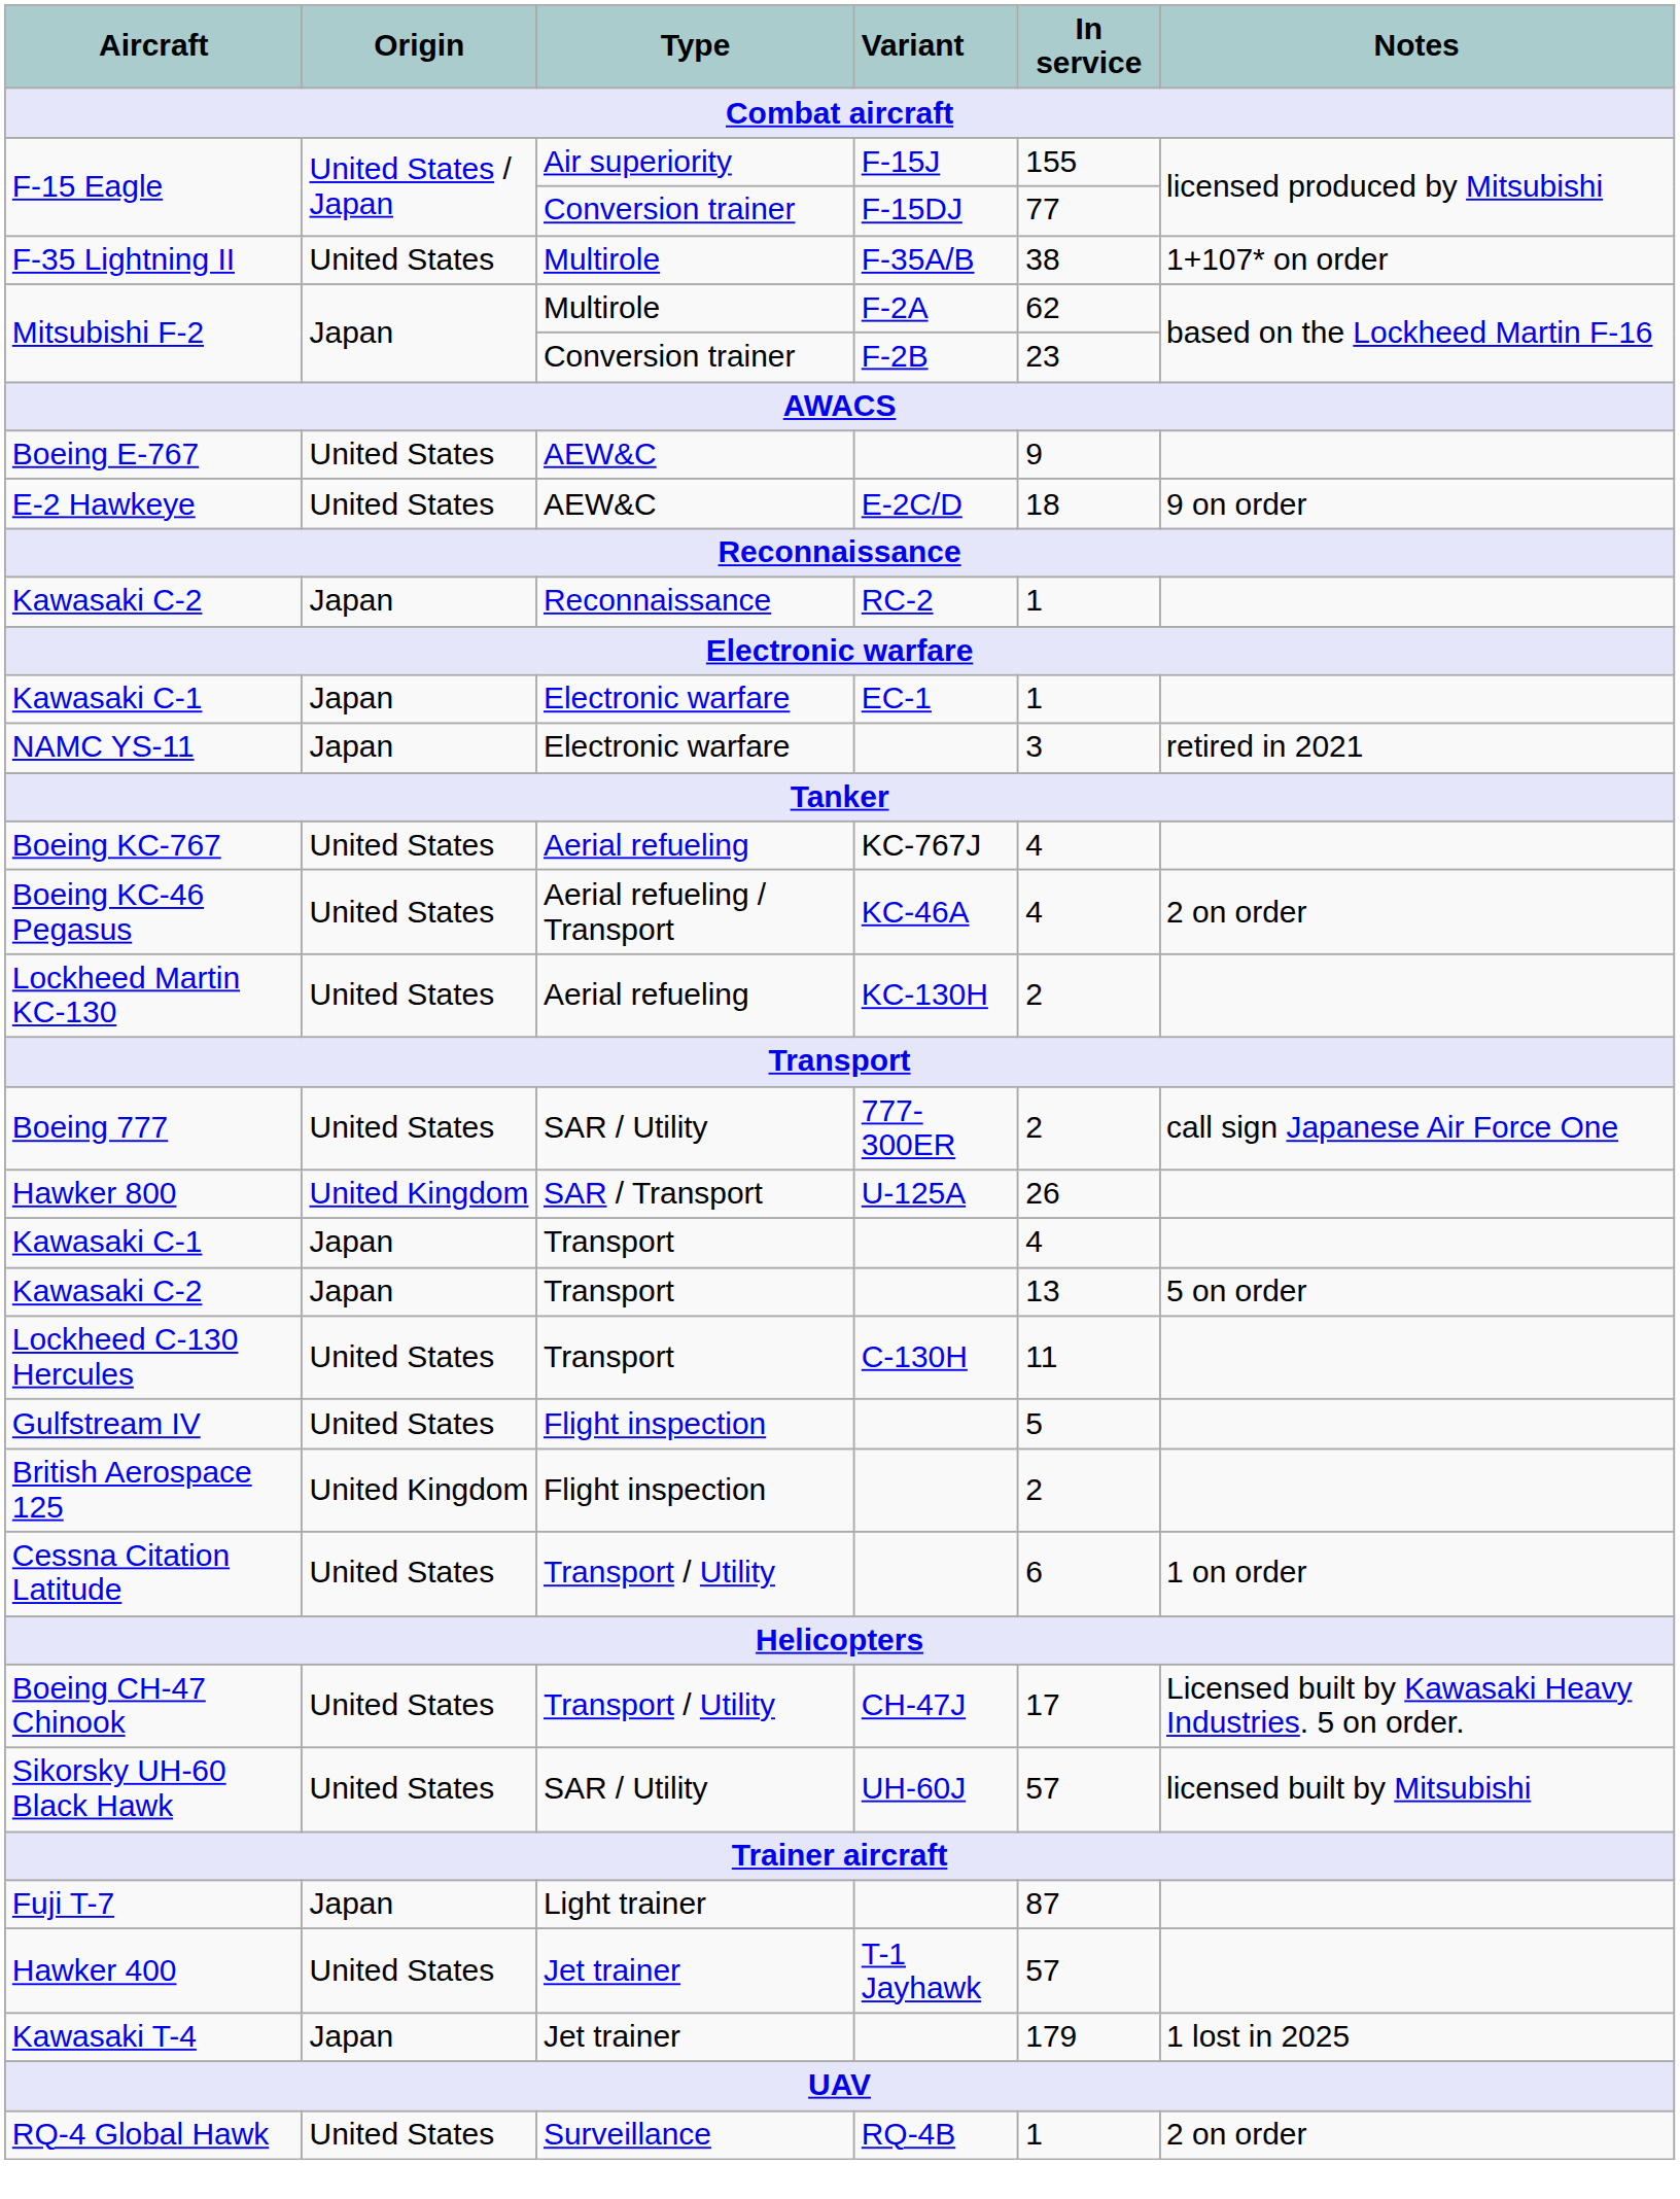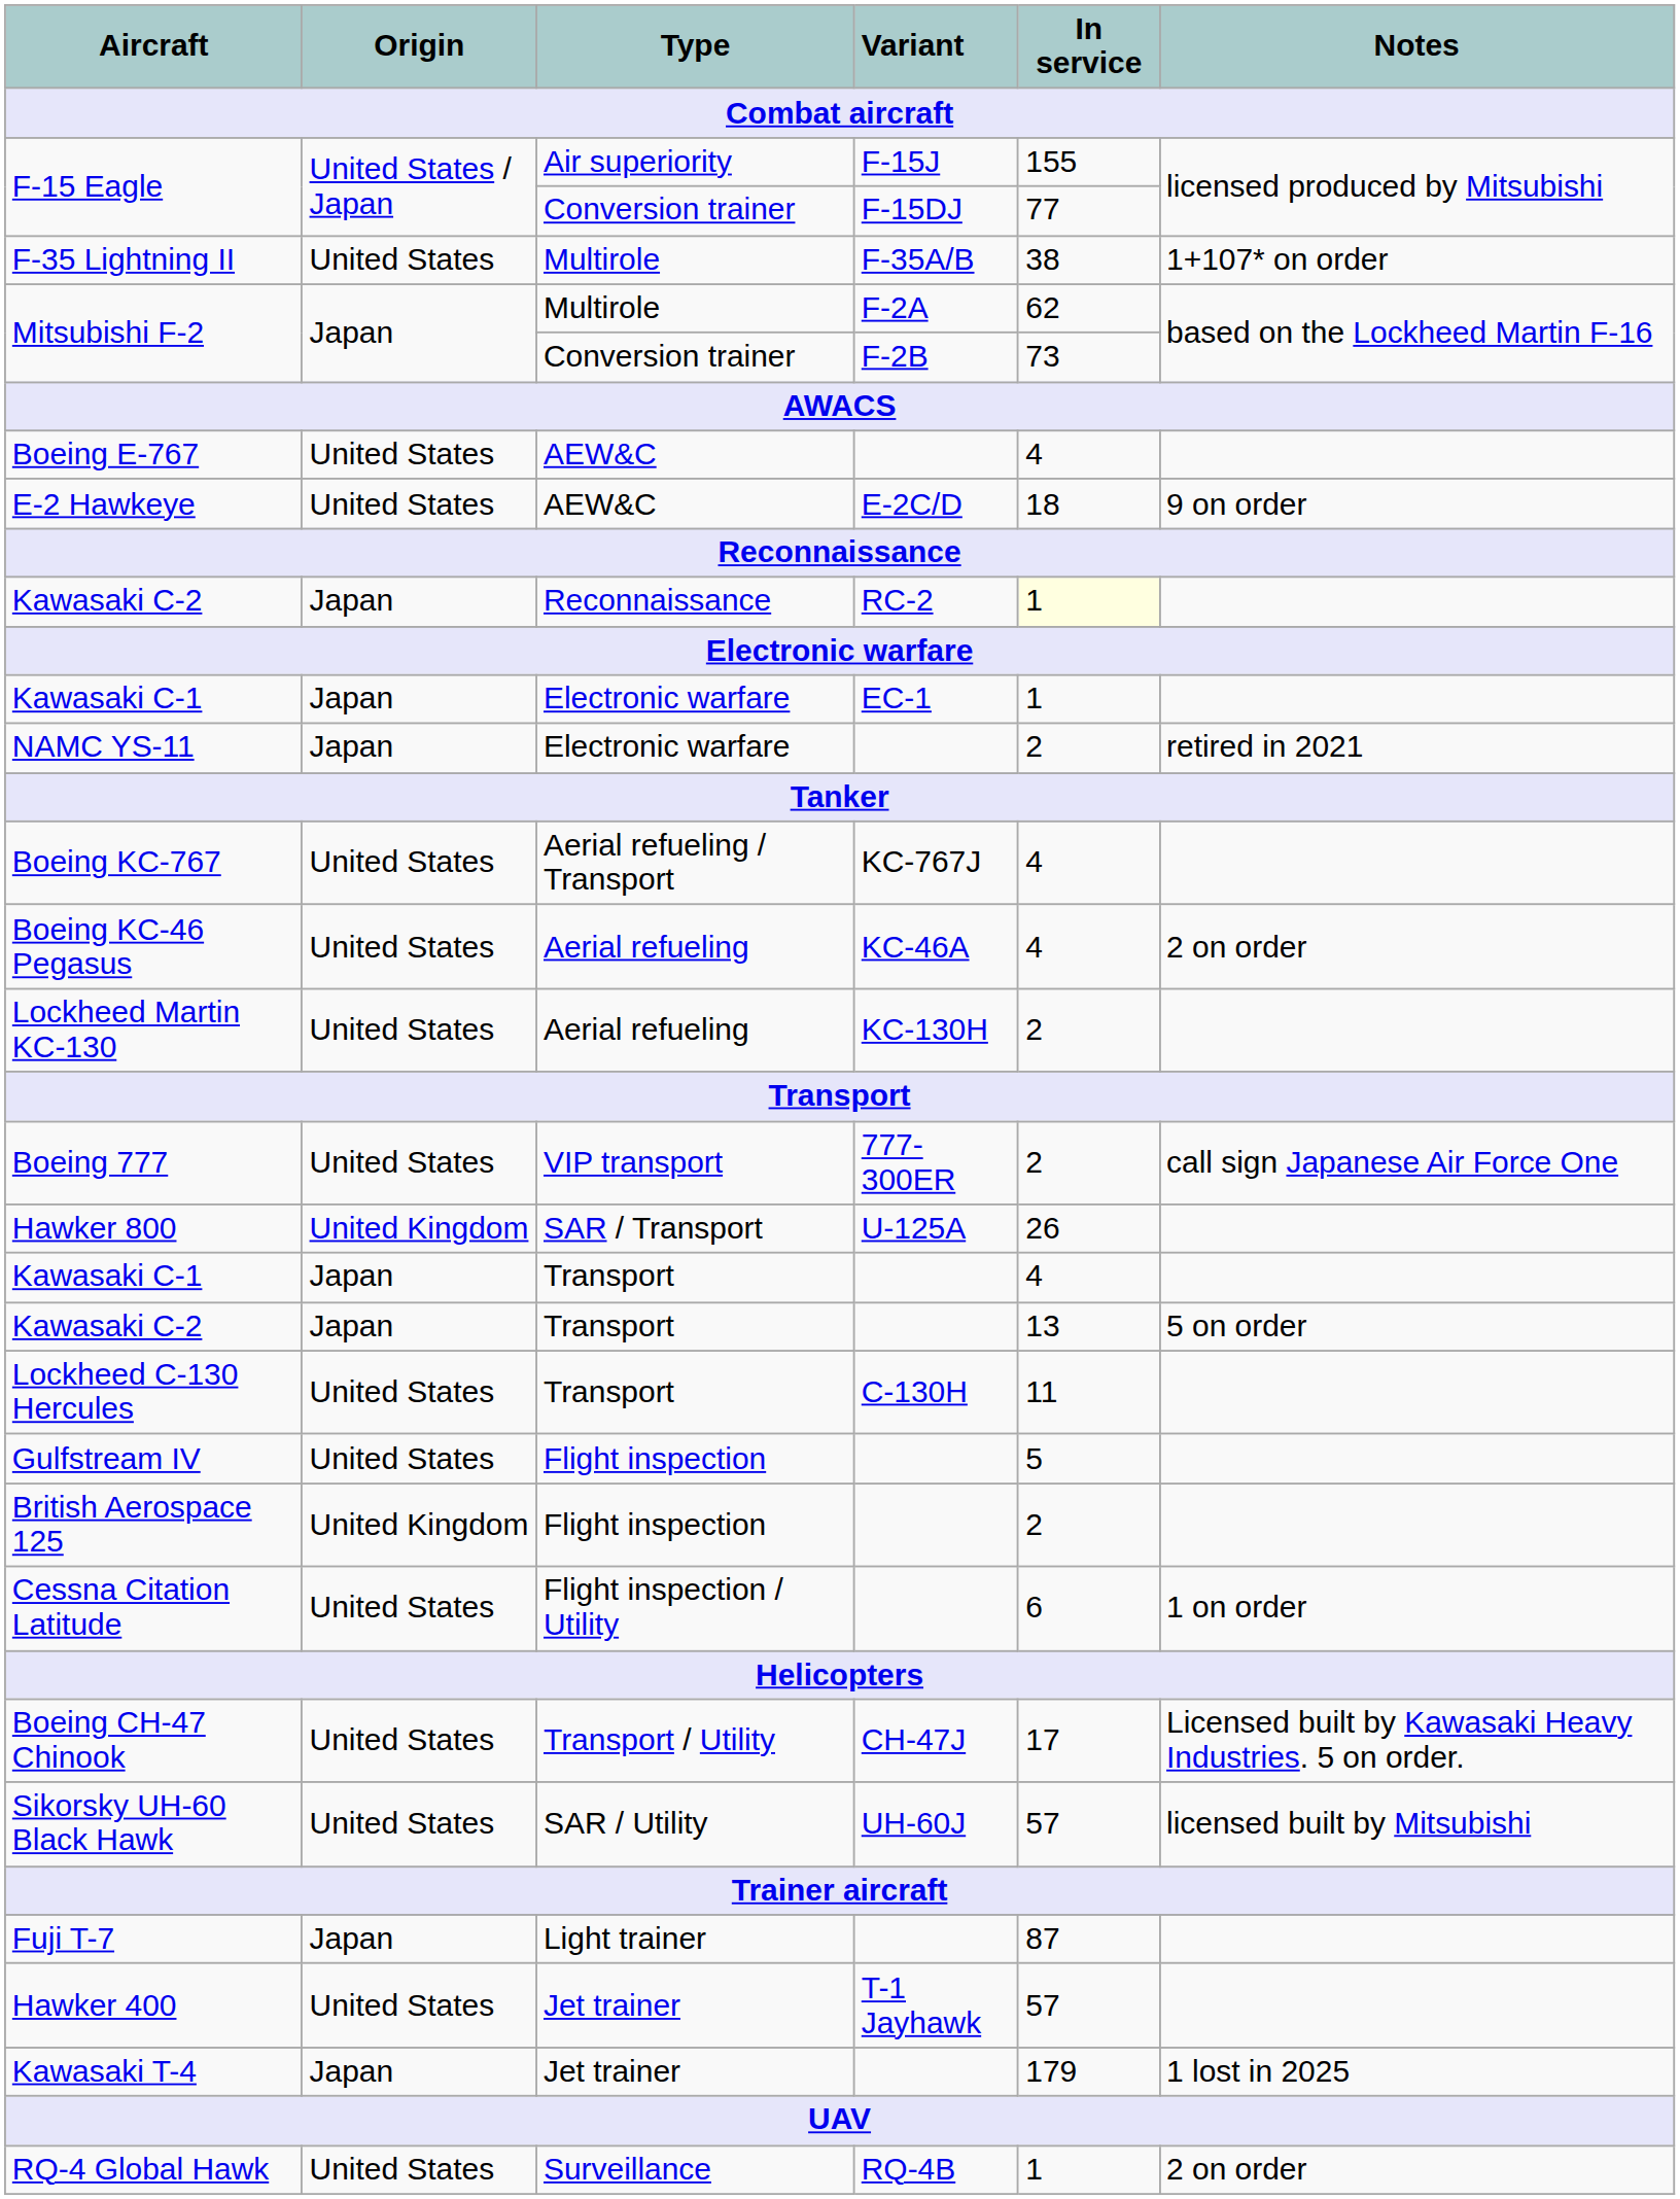Mitsubishi F-2 / F-2B | In service: 23 -> 73
Boeing E-767 | In service: 9 -> 4
Kawasaki C-2 / RC-2 | In service: no background -> lightyellow background
NAMC YS-11 | In service: 3 -> 2
Boeing KC-767 | Type: Aerial refueling -> Aerial refueling / Transport
Boeing KC-46 Pegasus | Type: Aerial refueling / Transport -> Aerial refueling
Boeing 777 | Type: SAR / Utility -> VIP transport
Cessna Citation Latitude | Type: Transport / Utility -> Flight inspection / Utility
